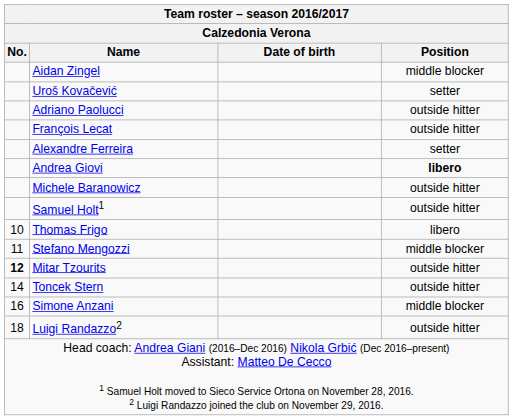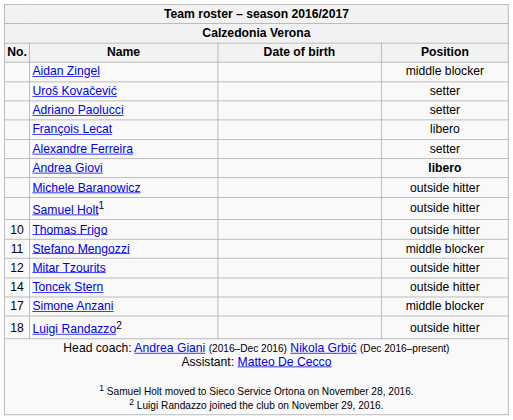Adriano Paolucci | Position: outside hitter -> setter
François Lecat | Position: outside hitter -> libero
Thomas Frigo | Position: libero -> outside hitter
Mitar Tzourits | No.: bold -> normal
Simone Anzani | No.: 16 -> 17
